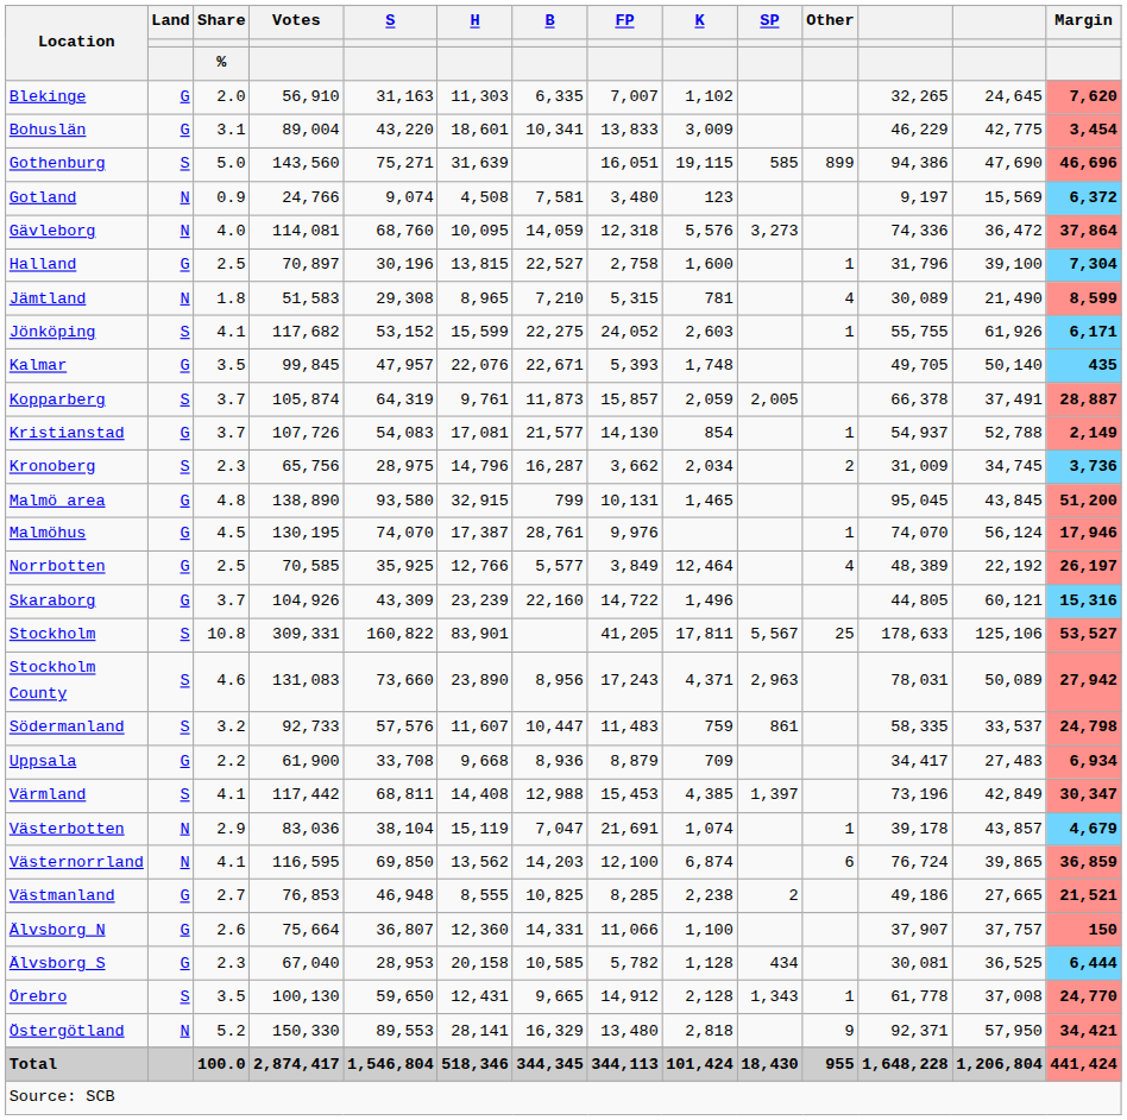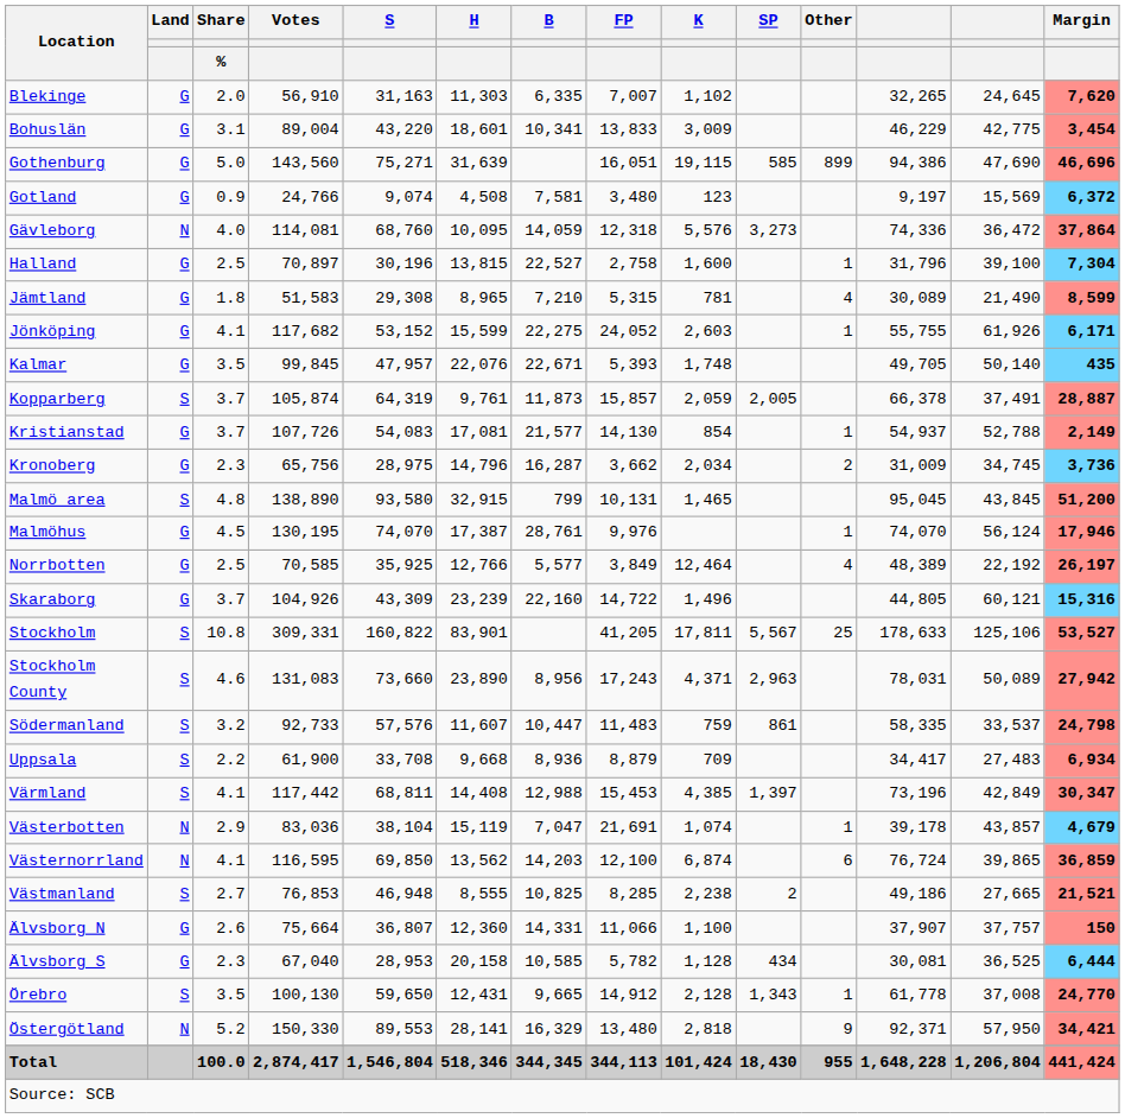Gothenburg | Land: S -> G
Gotland | Land: N -> G
Jämtland | Land: N -> G
Jönköping | Land: S -> G
Kronoberg | Land: S -> G
Malmö area | Land: G -> S
Uppsala | Land: G -> S
Västmanland | Land: G -> S
